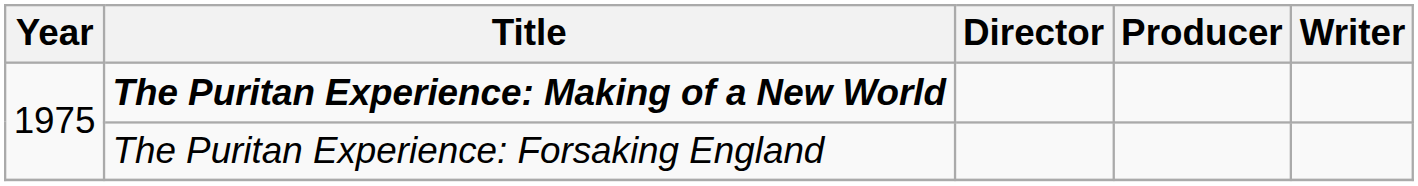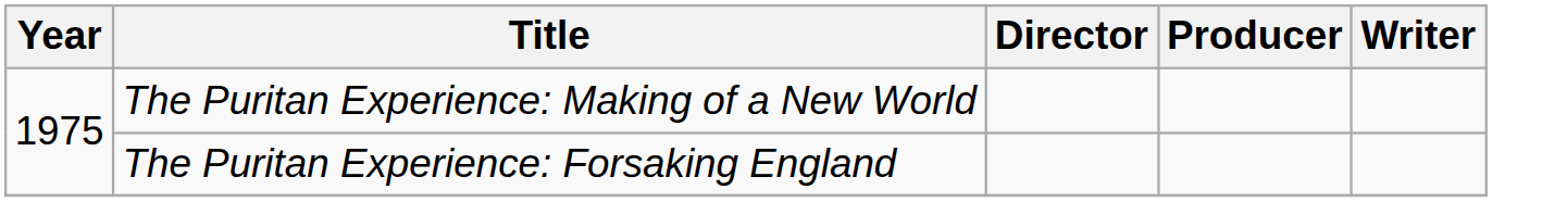The Puritan Experience: Making of a New World | Title: bold -> normal
